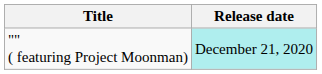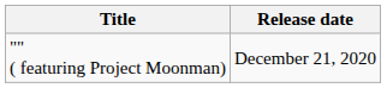"" ( featuring Project Moonman) | Release date: paleturquoise background -> no background
